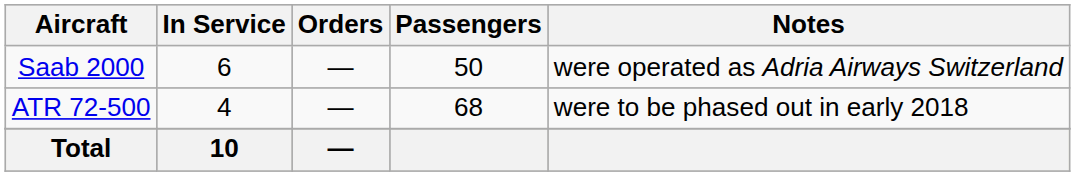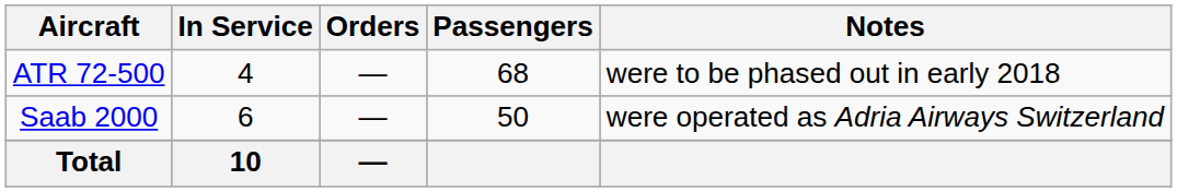rows swapped: ATR 72-500 <-> Saab 2000
